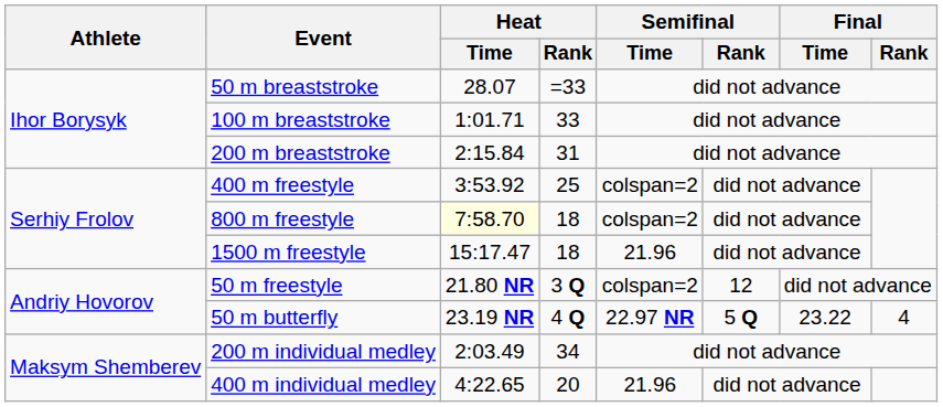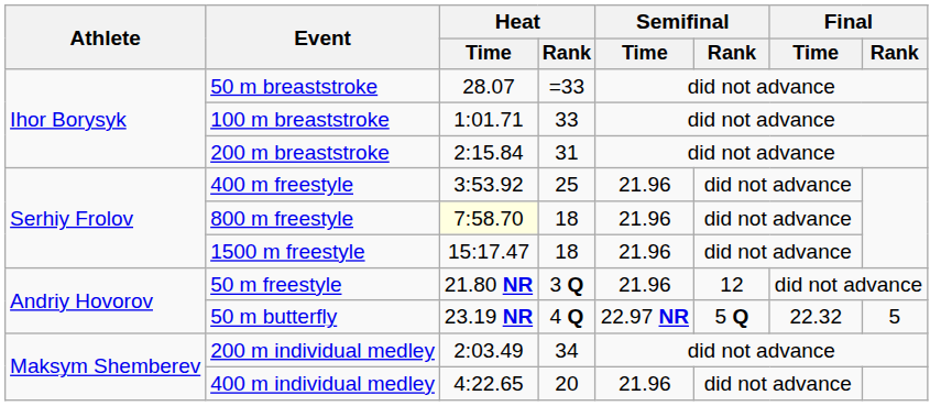400 m freestyle | Semifinal / Time: colspan=2 -> 21.96
800 m freestyle | Semifinal / Time: colspan=2 -> 21.96
50 m freestyle | Semifinal / Time: colspan=2 -> 21.96
50 m butterfly | Final / Time: 23.22 -> 22.32
50 m butterfly | Final / Rank: 4 -> 5
